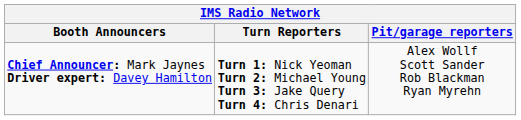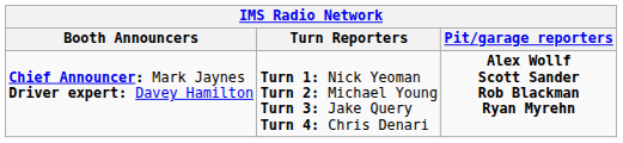Chief Announcer: Mark Jaynes Driver expert: Davey Hamilton | Pit/garage reporters: normal -> bold
